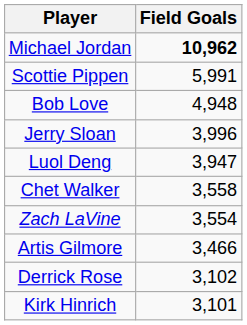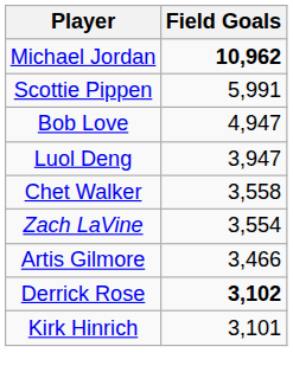Bob Love | Field Goals: 4,948 -> 4,947
- row: Jerry Sloan | 3,996
Derrick Rose | Field Goals: normal -> bold
